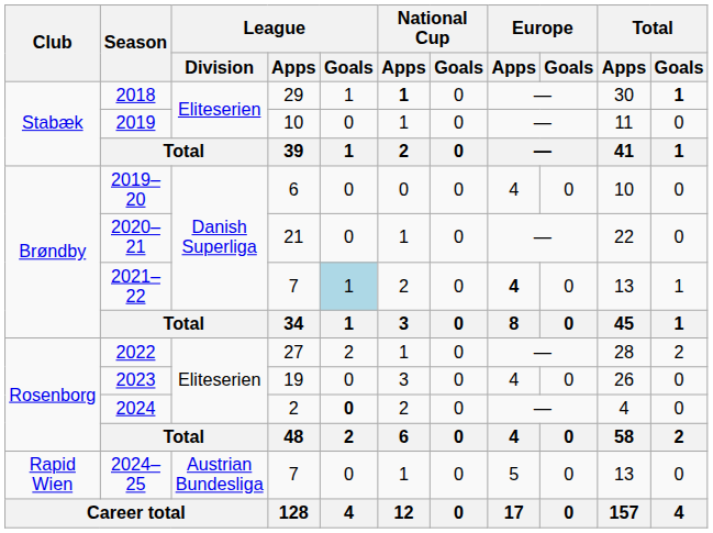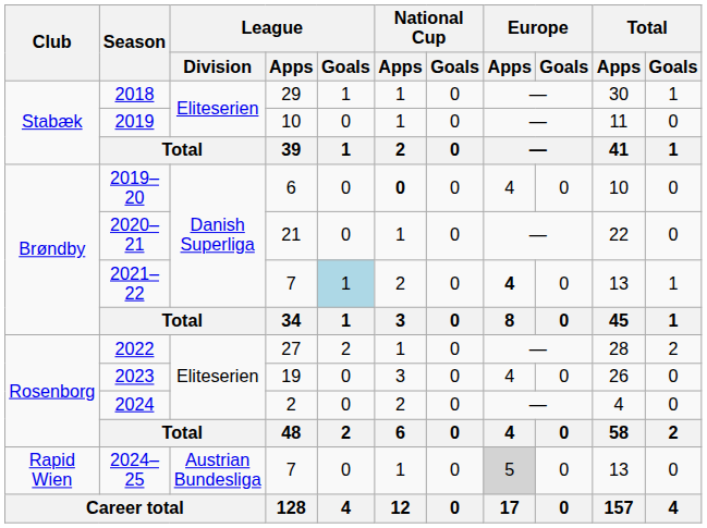2018 | National Cup / Apps: bold -> normal
2018 | Total / Goals: bold -> normal
2019–20 | National Cup / Apps: normal -> bold
2024 | League / Goals: bold -> normal
2024–25 | Europe / Apps: no background -> lightgrey background
